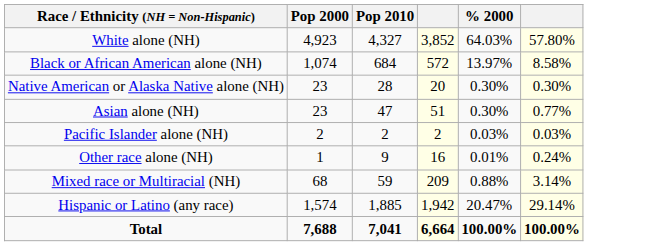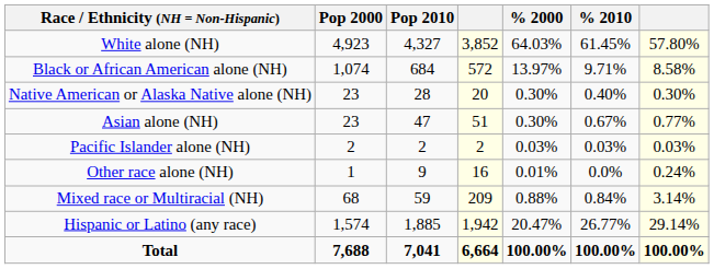+ column: % 2010 | 61.45% | 9.71% | 0.40% | 0.67% | 0.03% | 0.0% | 0.84% | 26.77% | 100.00%
